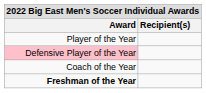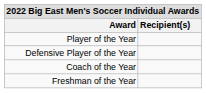Defensive Player of the Year | Award: pink background -> no background
Freshman of the Year | Award: bold -> normal
